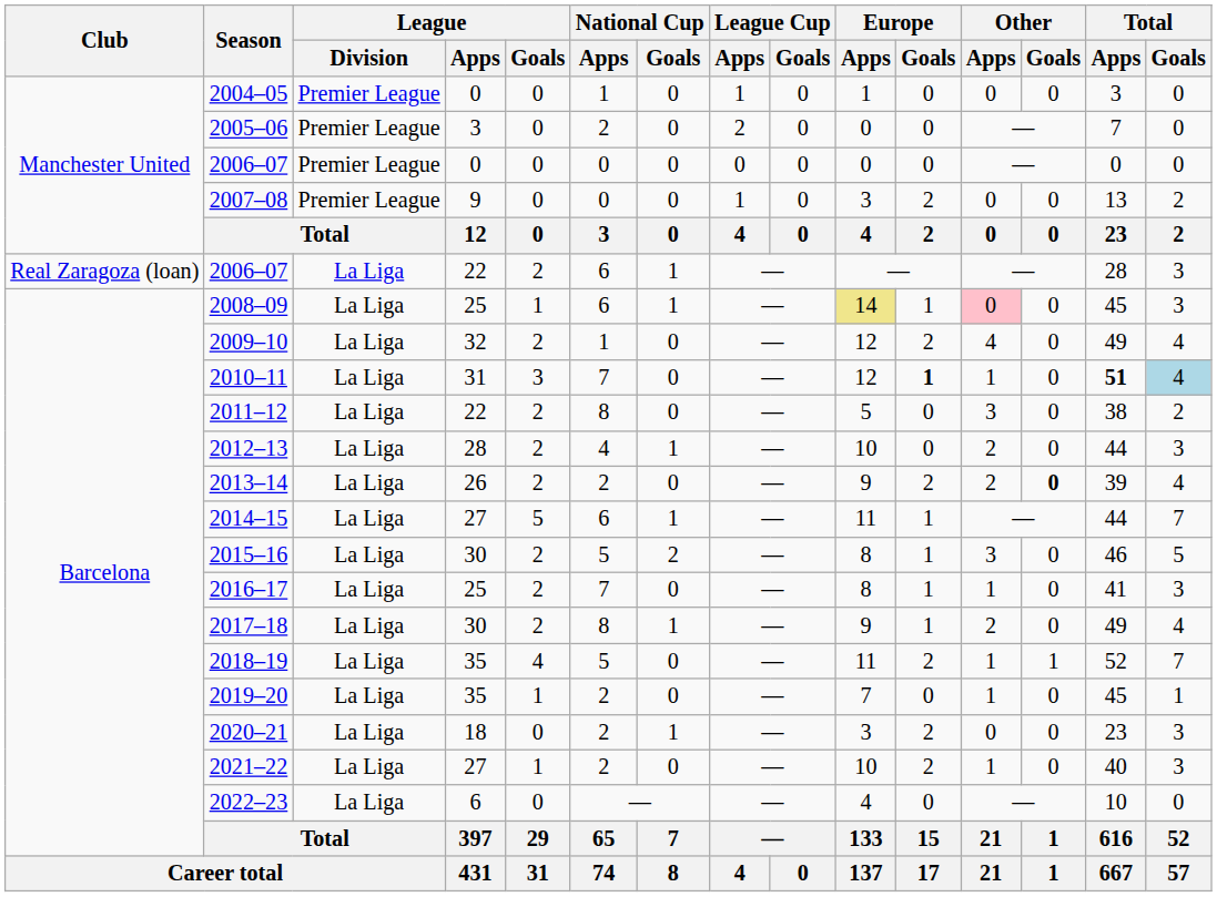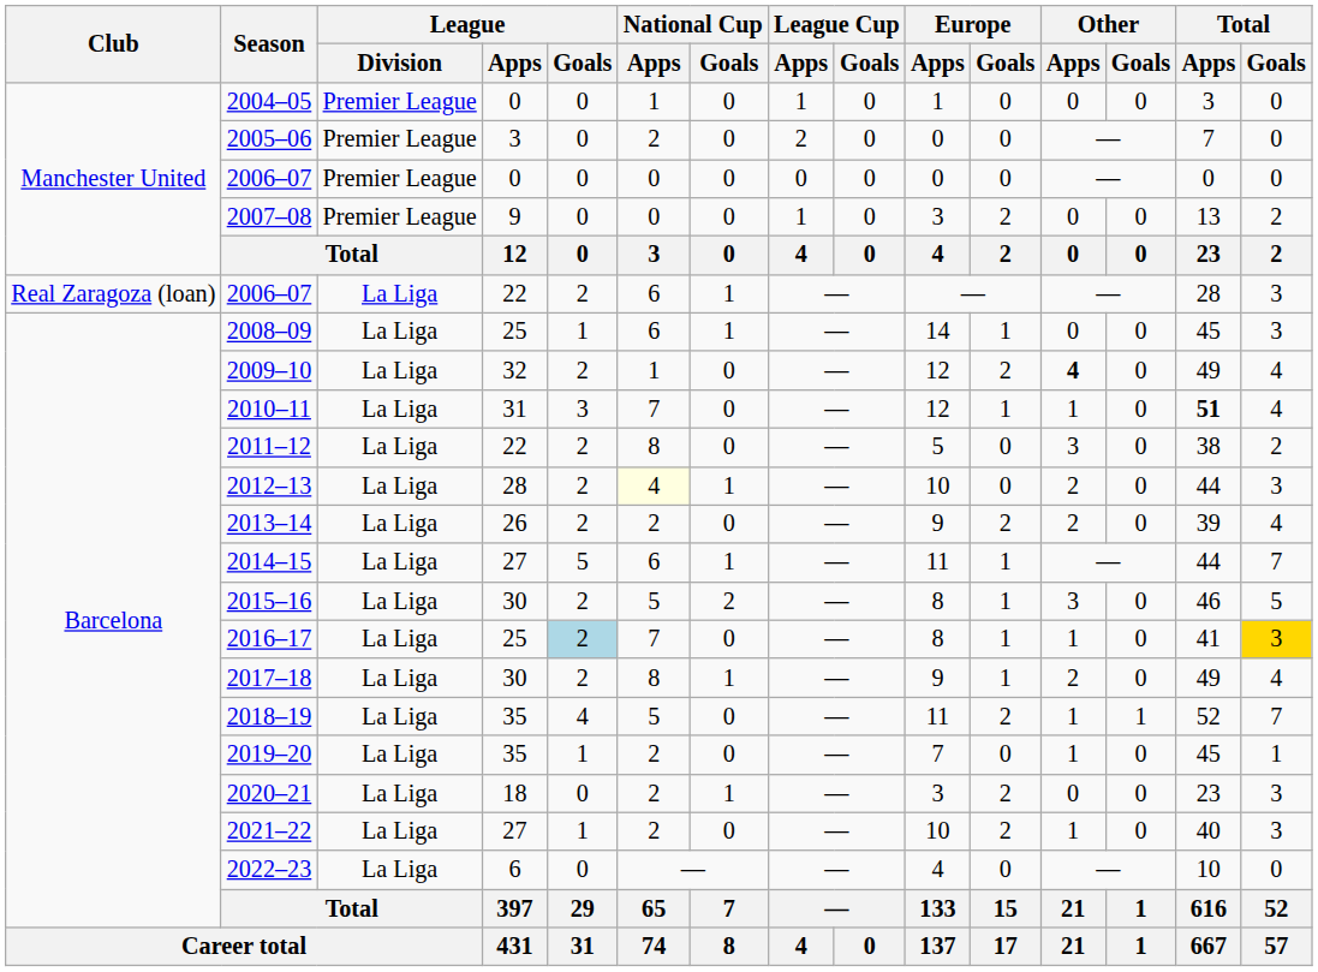2008–09 | Europe / Apps: khaki background -> no background
2008–09 | Other / Apps: pink background -> no background
2009–10 | Other / Apps: normal -> bold
2010–11 | Europe / Goals: bold -> normal
2010–11 | Total / Goals: lightblue background -> no background
2012–13 | National Cup / Apps: no background -> lightyellow background
2013–14 | Other / Goals: bold -> normal
2016–17 | League / Goals: no background -> lightblue background
2016–17 | Total / Goals: no background -> gold background
